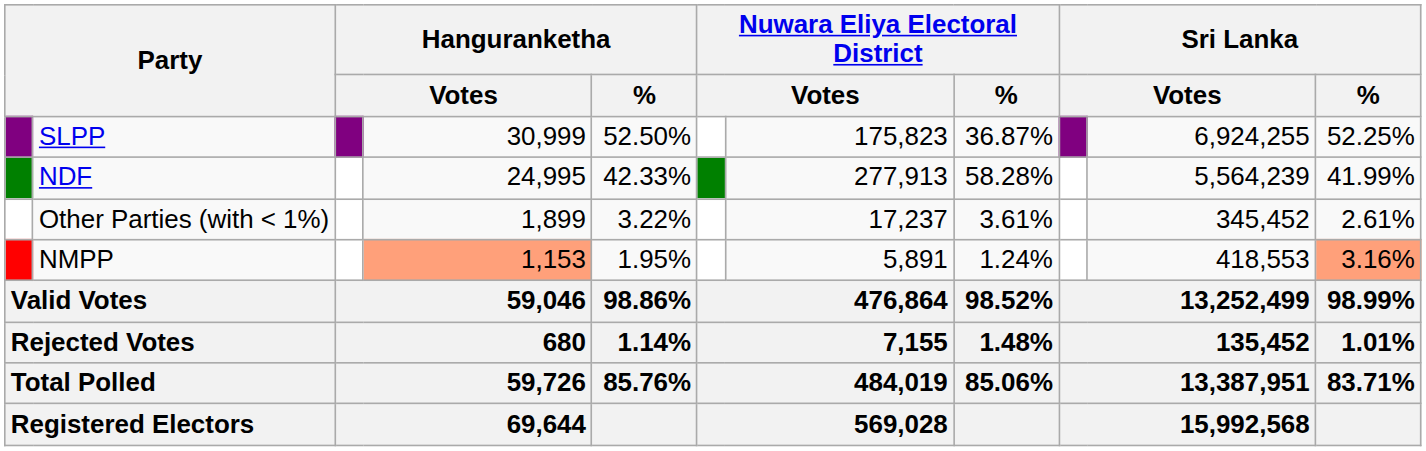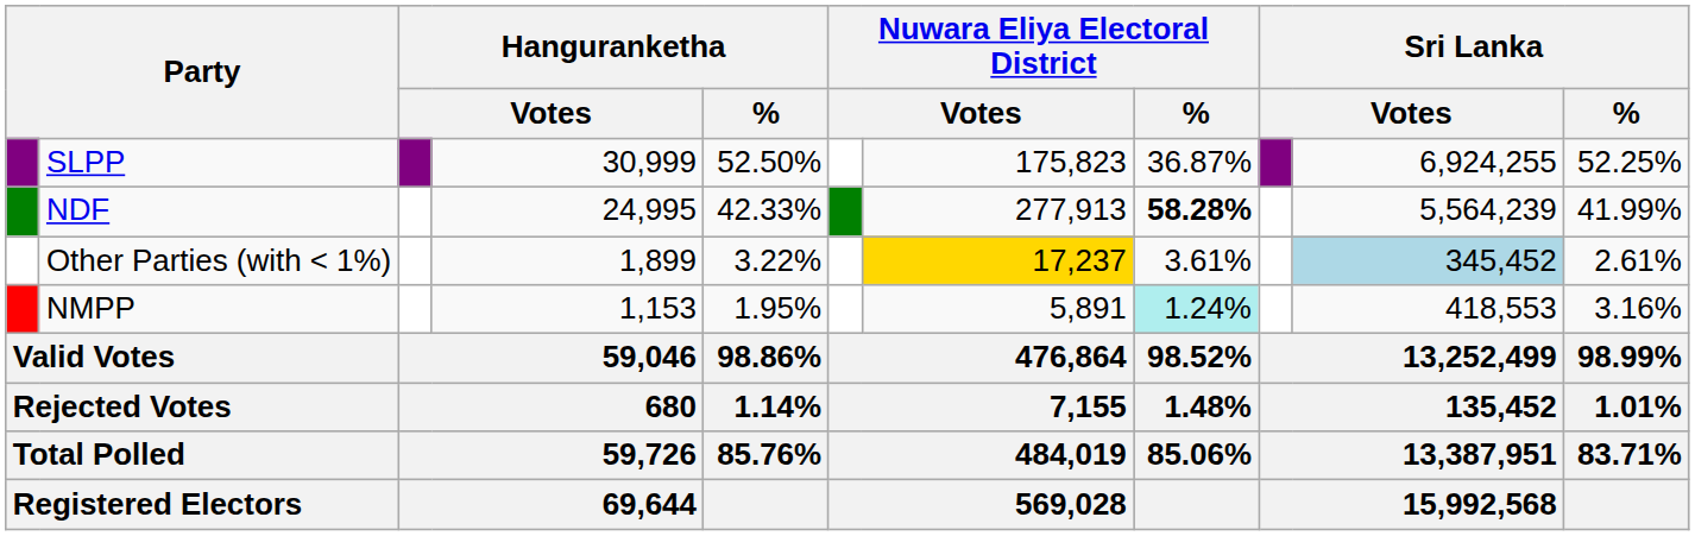NDF | Nuwara Eliya Electoral District / %: normal -> bold
Other Parties (with < 1%) | column 7: no background -> gold background
Other Parties (with < 1%) | column 10: no background -> lightblue background
NMPP | column 4: lightsalmon background -> no background
NMPP | Nuwara Eliya Electoral District / %: no background -> paleturquoise background
NMPP | Sri Lanka / %: lightsalmon background -> no background
